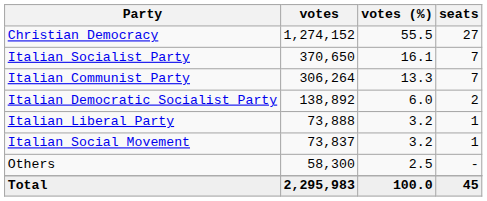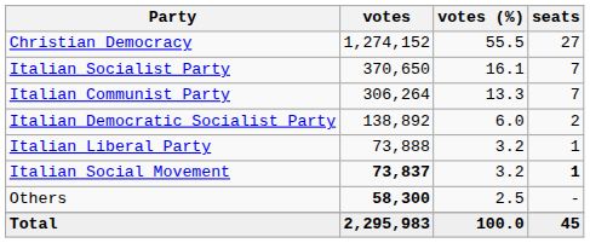Italian Social Movement | votes: normal -> bold
Italian Social Movement | seats: normal -> bold
Others | votes: normal -> bold
